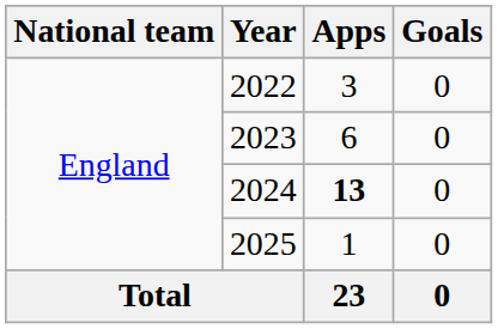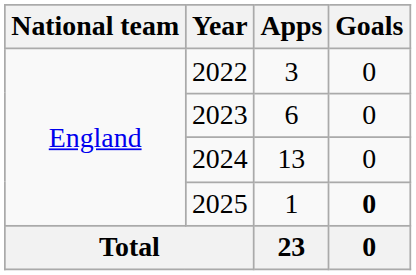2024 | Apps: bold -> normal
2025 | Goals: normal -> bold
